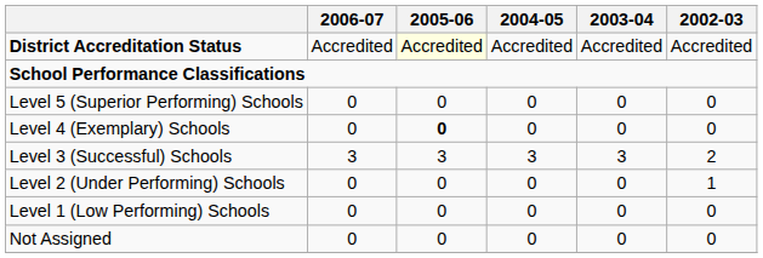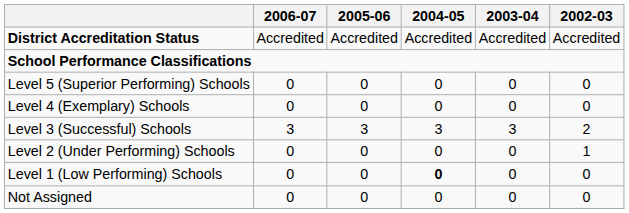District Accreditation Status | 2005-06: lightyellow background -> no background
Level 4 (Exemplary) Schools | 2005-06: bold -> normal
Level 1 (Low Performing) Schools | 2004-05: normal -> bold
